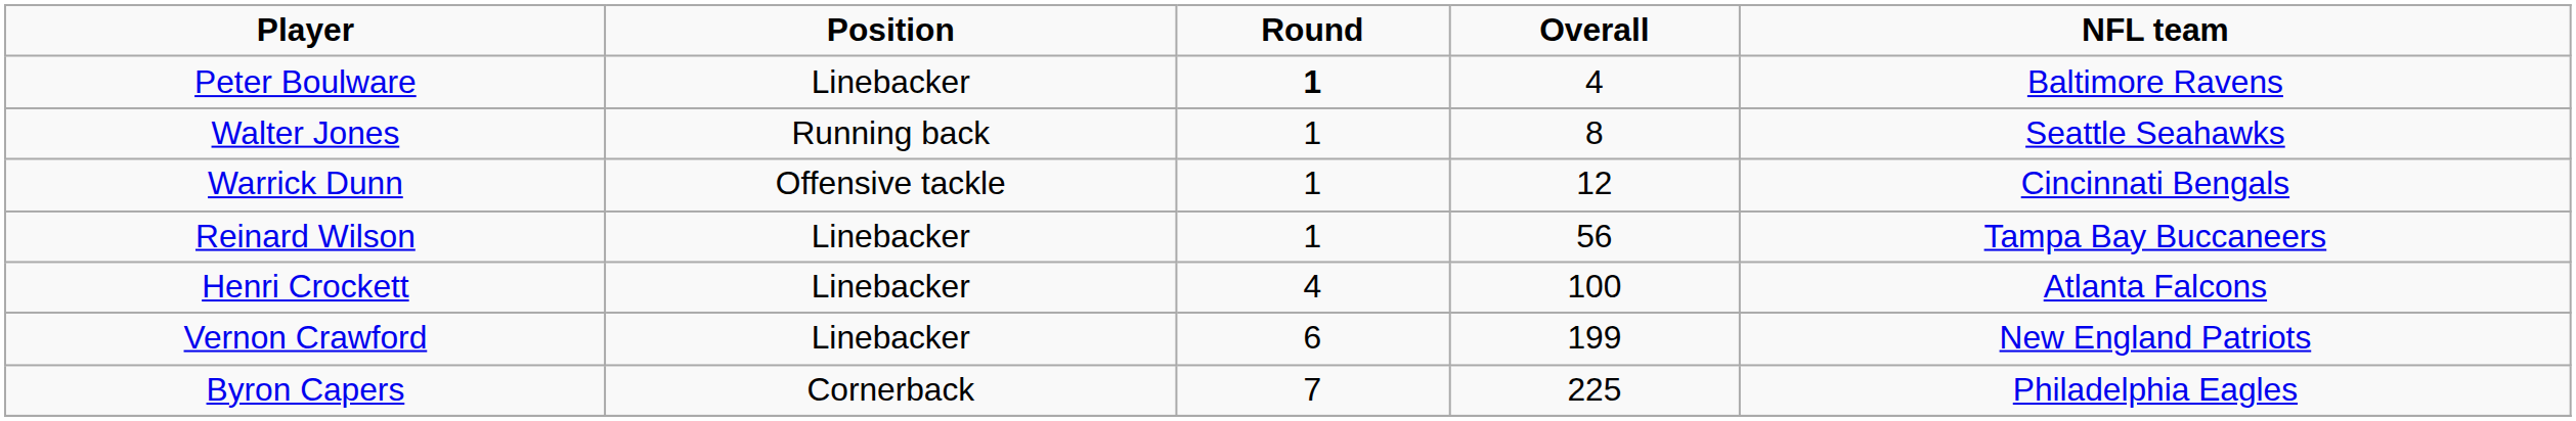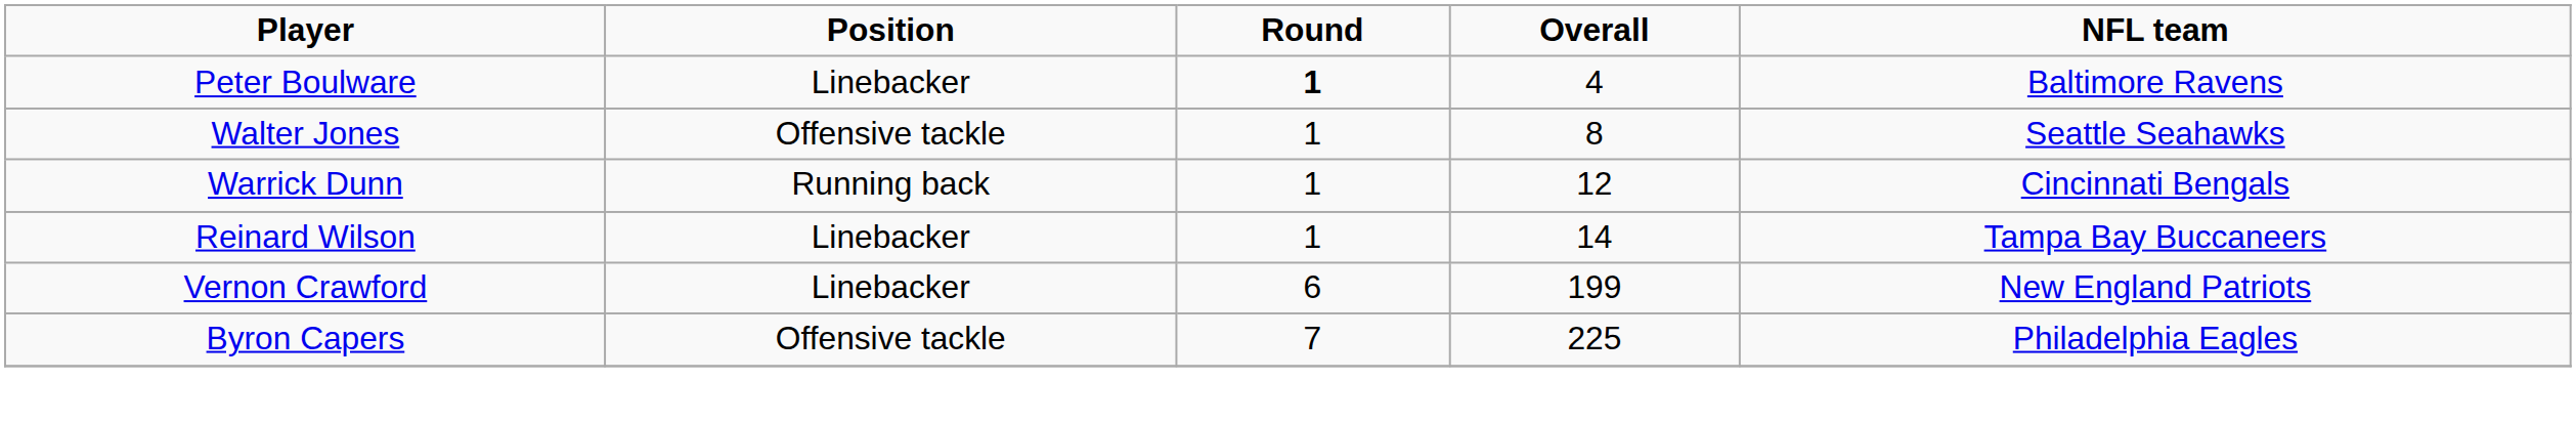Walter Jones | Position: Running back -> Offensive tackle
Warrick Dunn | Position: Offensive tackle -> Running back
Reinard Wilson | Overall: 56 -> 14
- row: Henri Crockett | Linebacker | 4 | 100 | Atlanta Falcons
Byron Capers | Position: Cornerback -> Offensive tackle
